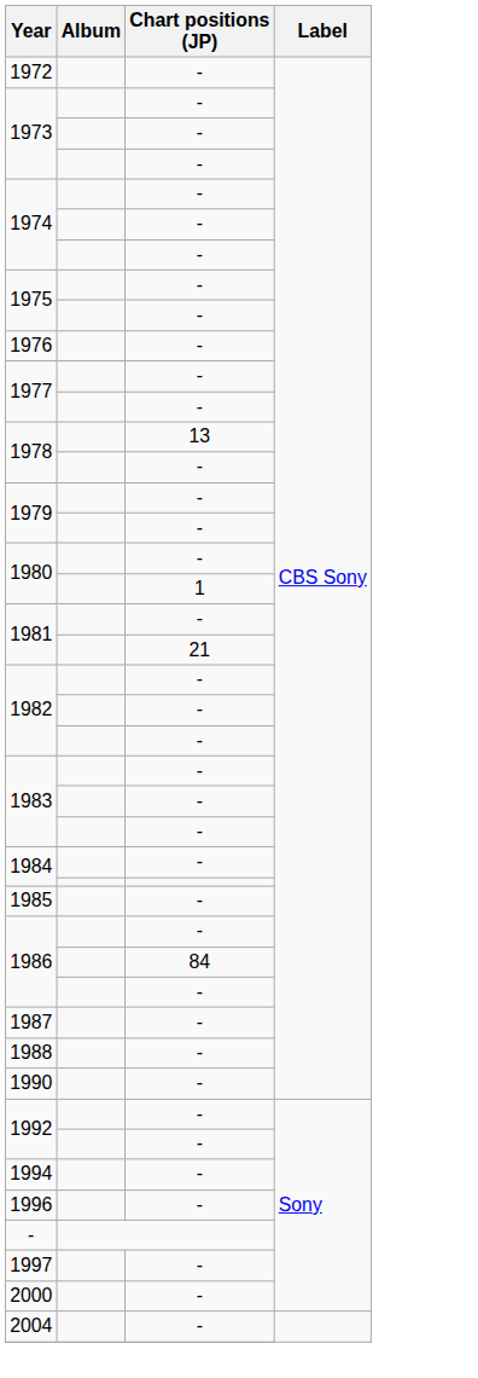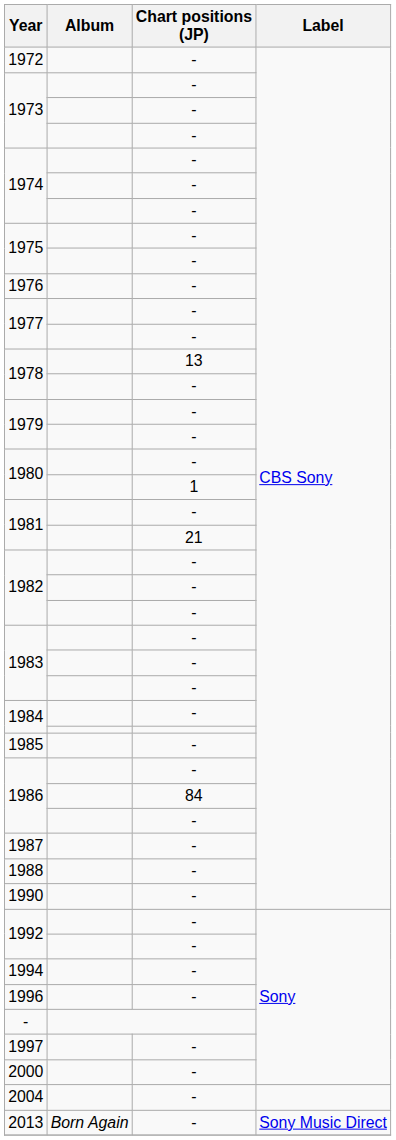+ row: 2013 | Born Again | - | Sony Music Direct
